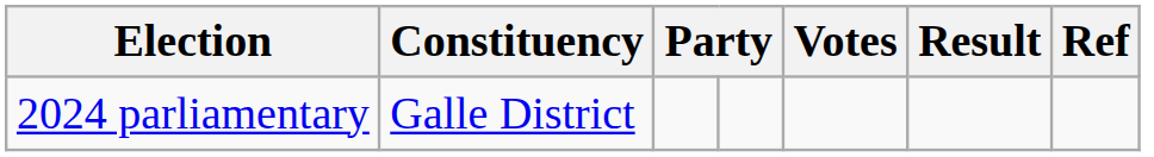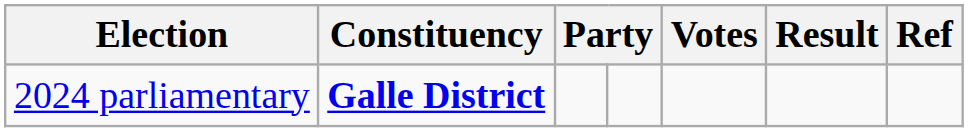2024 parliamentary | Constituency: normal -> bold
